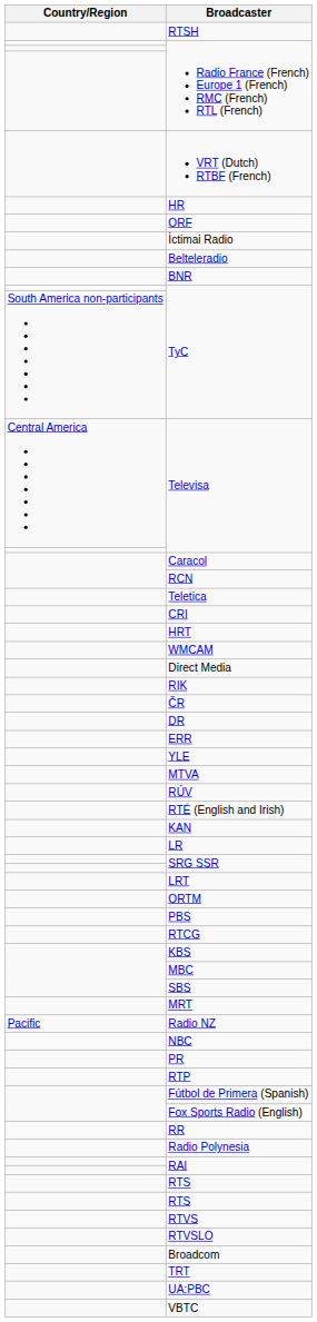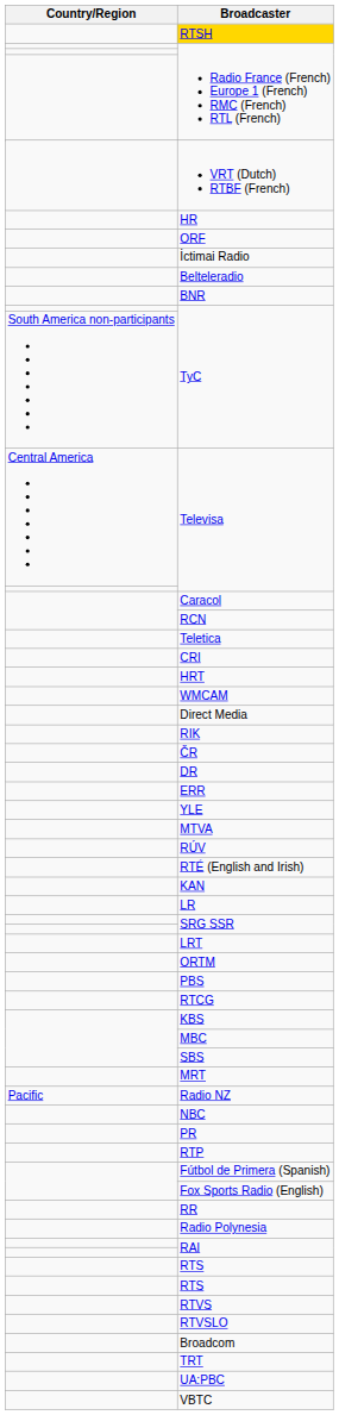row 2 | Broadcaster: no background -> gold background
